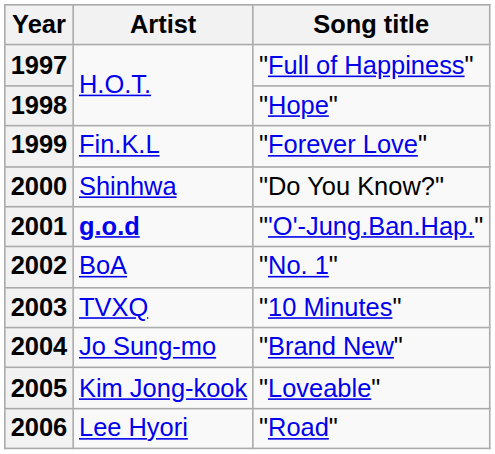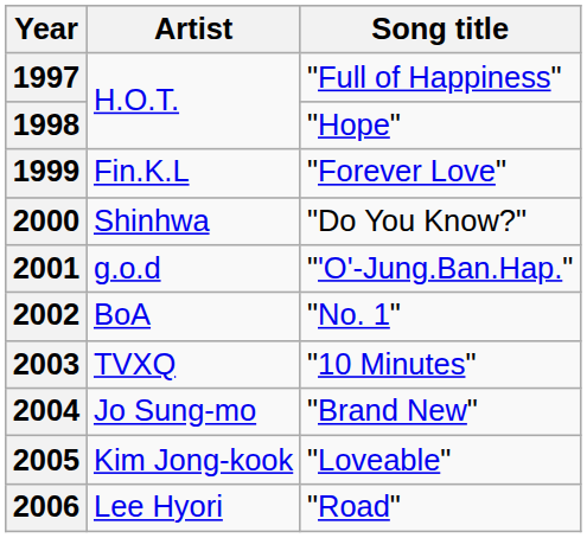2001 | Artist: bold -> normal
